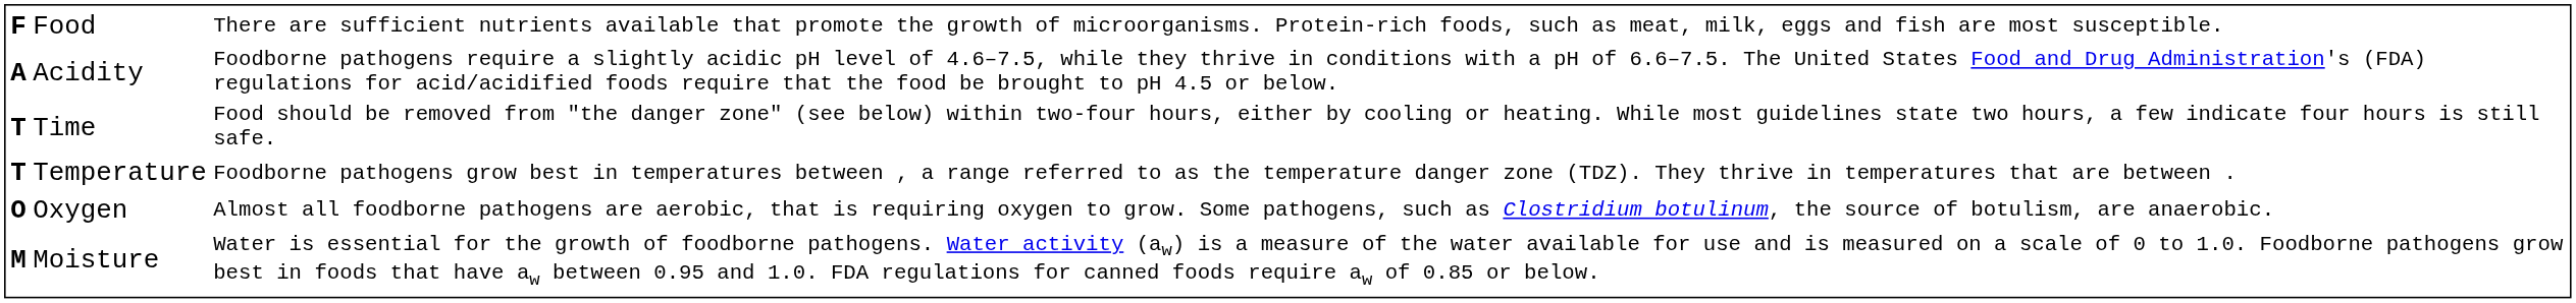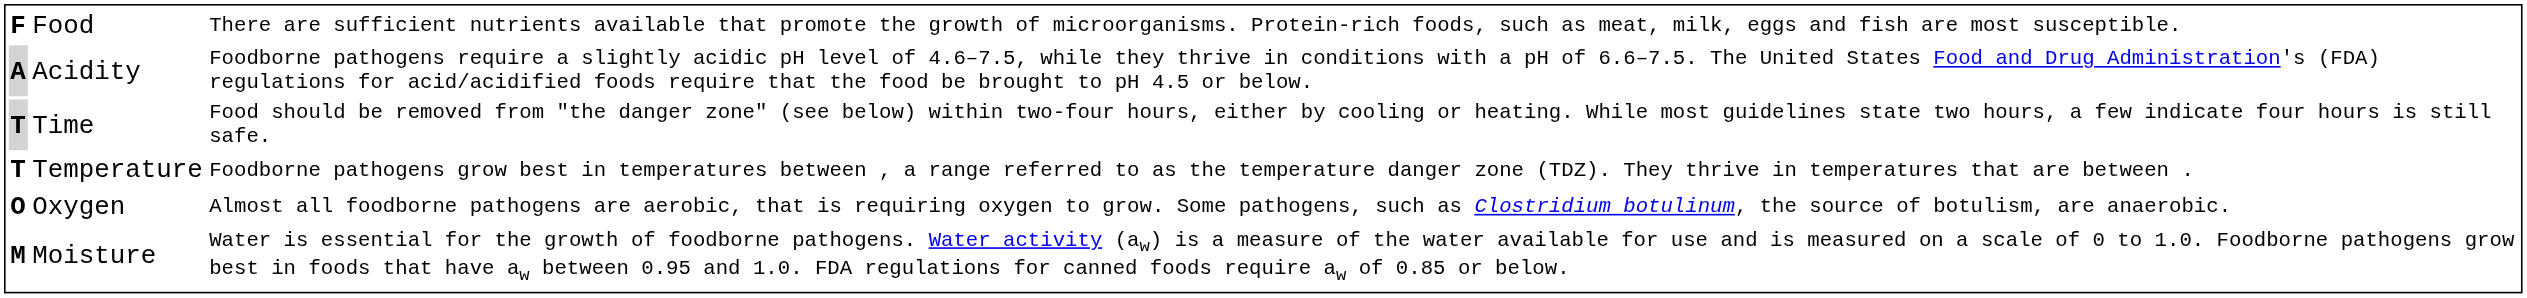Acidity | column 1: no background -> lightgrey background
Time | column 1: no background -> lightgrey background
